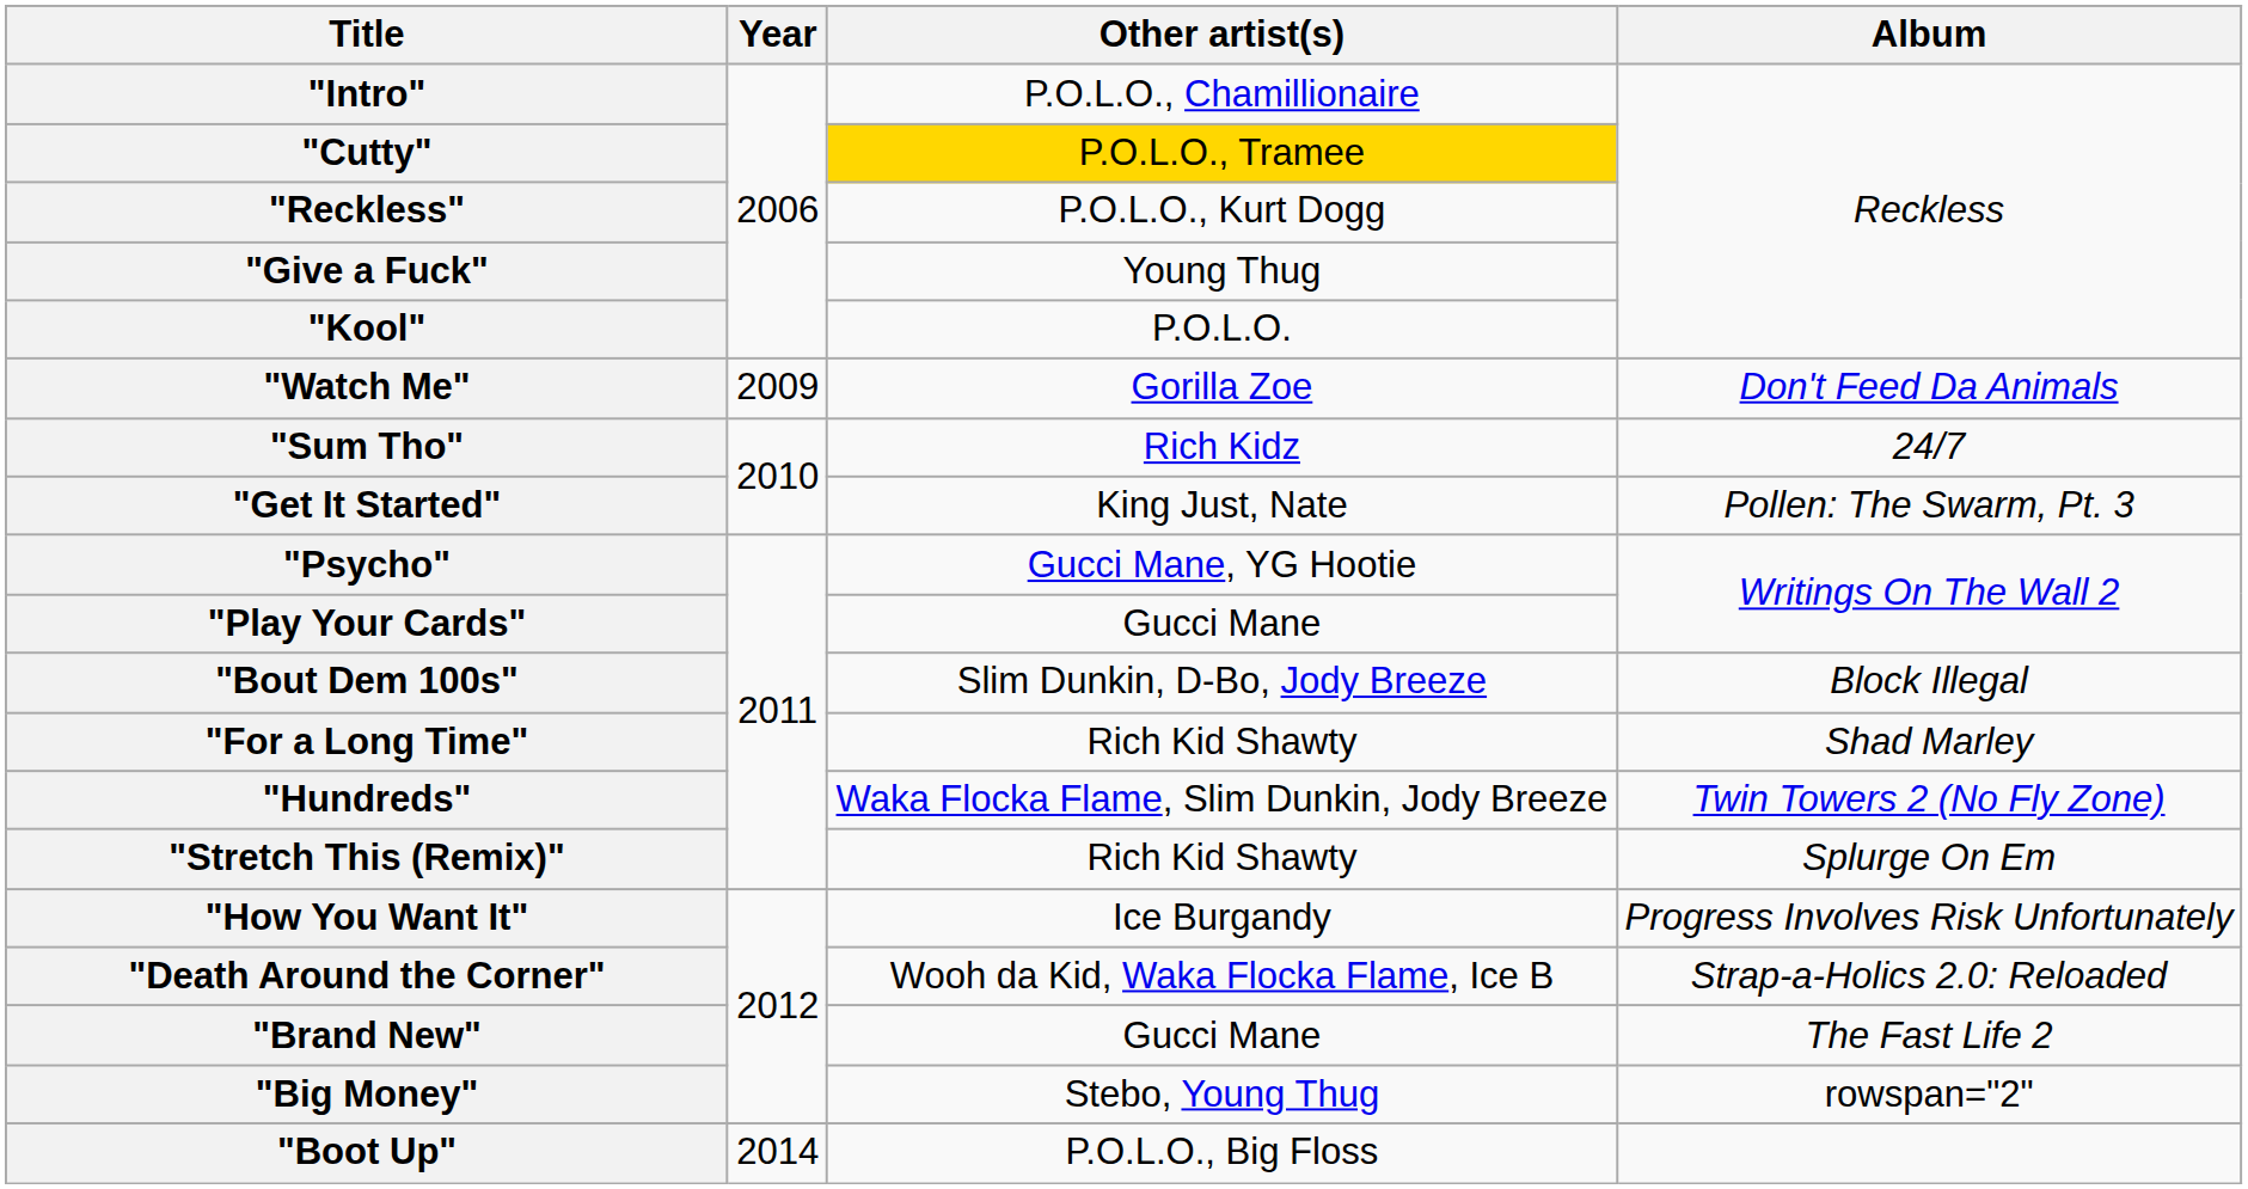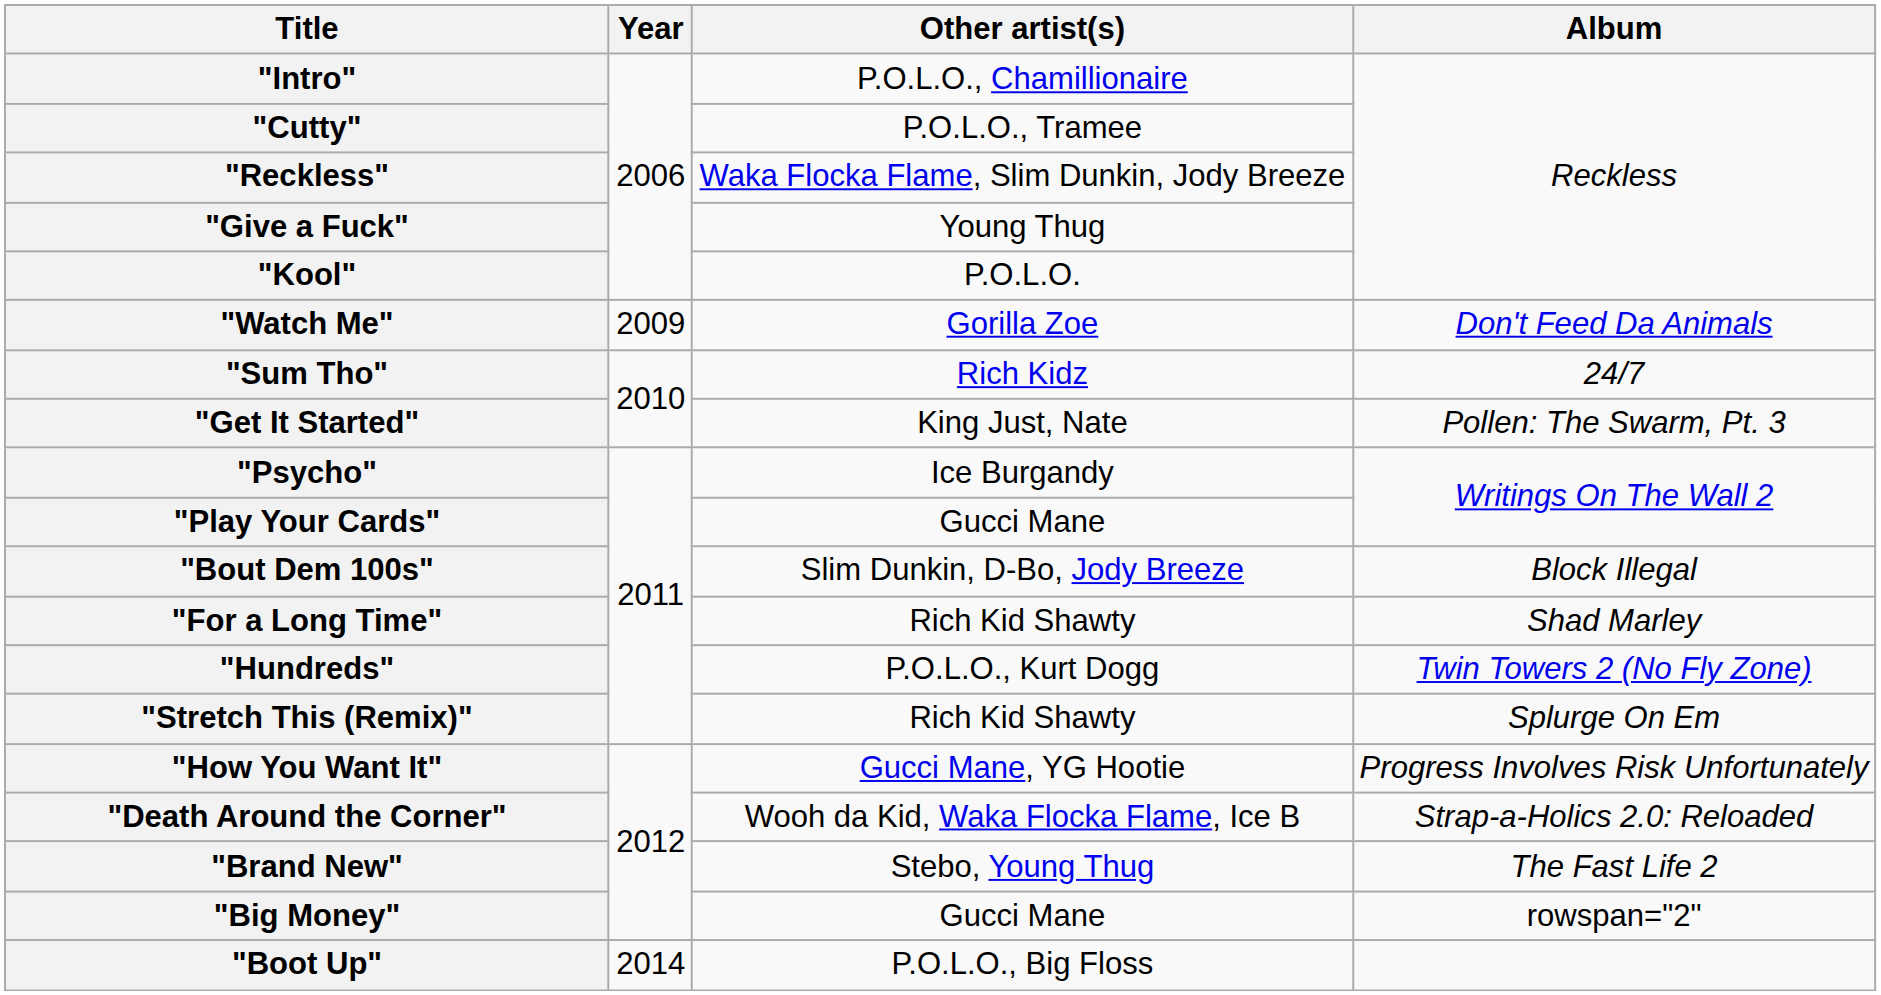"Cutty" | Other artist(s): gold background -> no background
"Reckless" | Other artist(s): P.O.L.O., Kurt Dogg -> Waka Flocka Flame, Slim Dunkin, Jody Breeze
"Psycho" | Other artist(s): Gucci Mane, YG Hootie -> Ice Burgandy
"Hundreds" | Other artist(s): Waka Flocka Flame, Slim Dunkin, Jody Breeze -> P.O.L.O., Kurt Dogg
"How You Want It" | Other artist(s): Ice Burgandy -> Gucci Mane, YG Hootie
"Brand New" | Other artist(s): Gucci Mane -> Stebo, Young Thug
"Big Money" | Other artist(s): Stebo, Young Thug -> Gucci Mane
